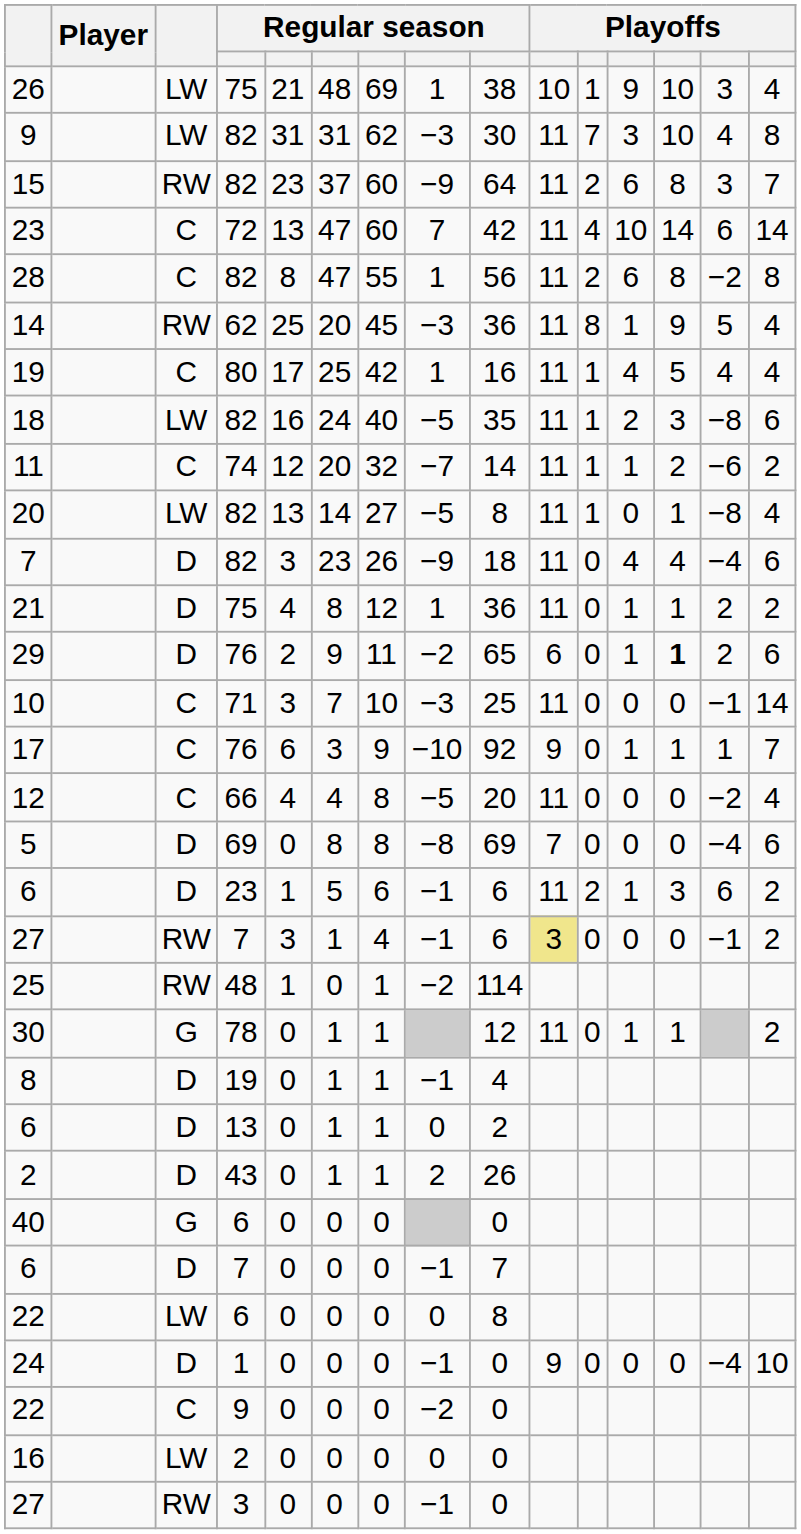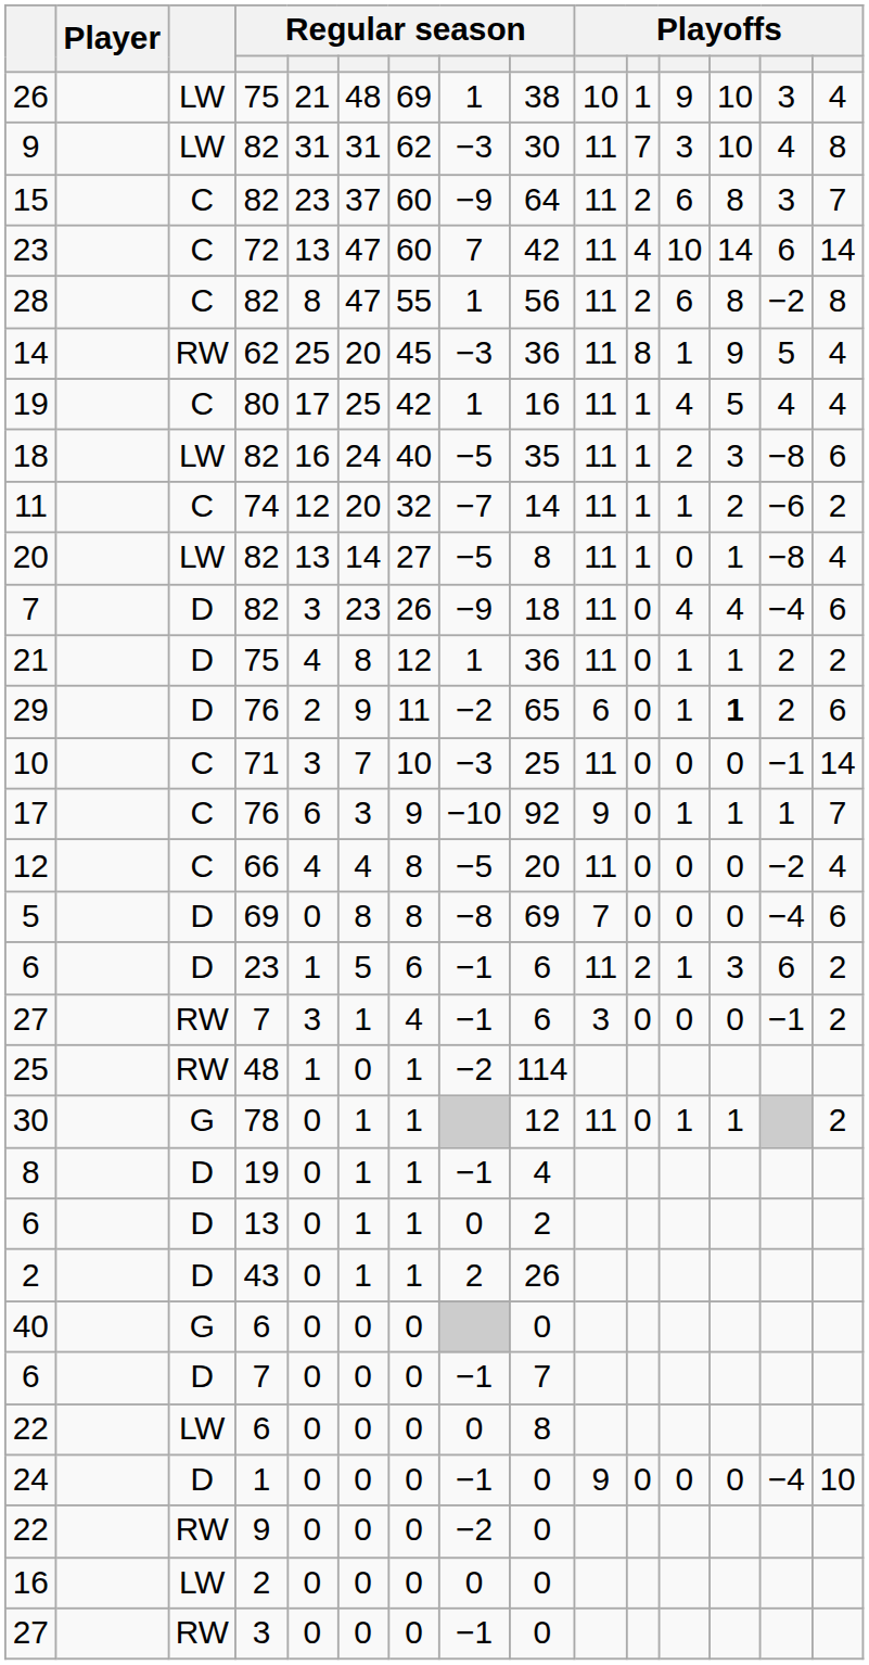15 | column 3: RW -> C
27 / 7 | column 10: khaki background -> no background
22 / 9 | column 3: C -> RW
